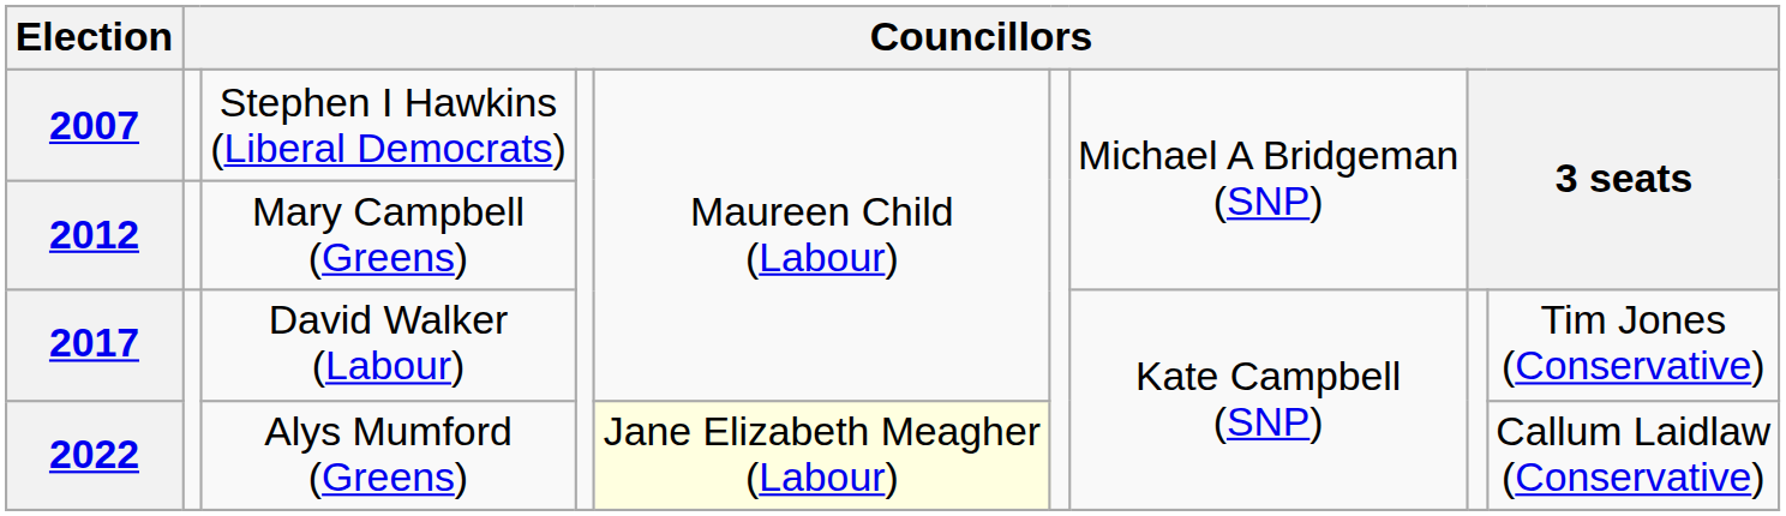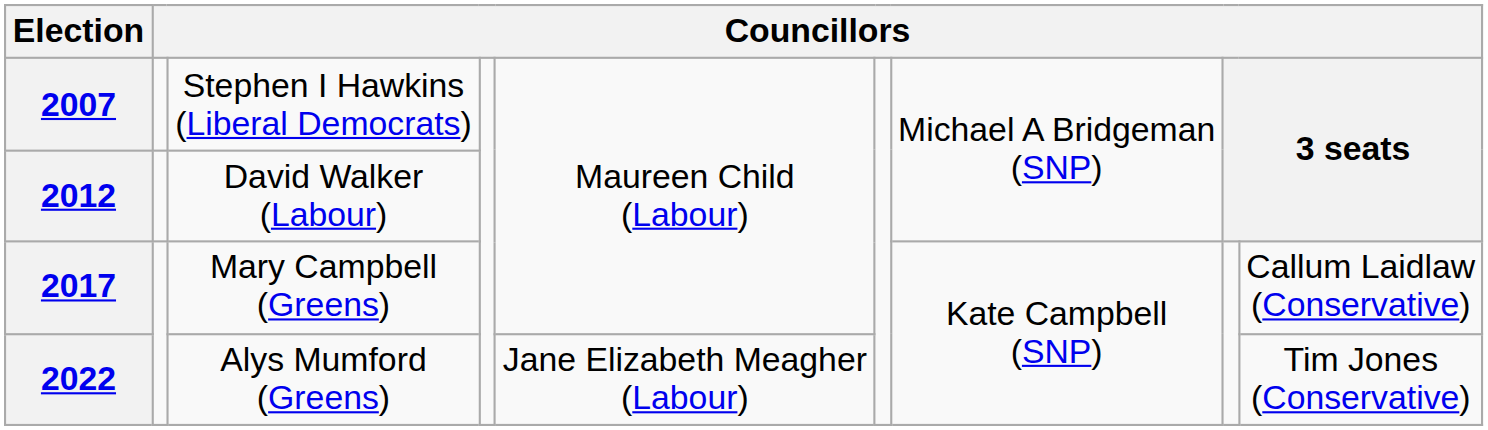2012 | column 3: Mary Campbell (Greens) -> David Walker (Labour)
2017 | column 3: David Walker (Labour) -> Mary Campbell (Greens)
2017 | column 9: Tim Jones (Conservative) -> Callum Laidlaw (Conservative)
2022 | column 5: lightyellow background -> no background
2022 | column 9: Callum Laidlaw (Conservative) -> Tim Jones (Conservative)
